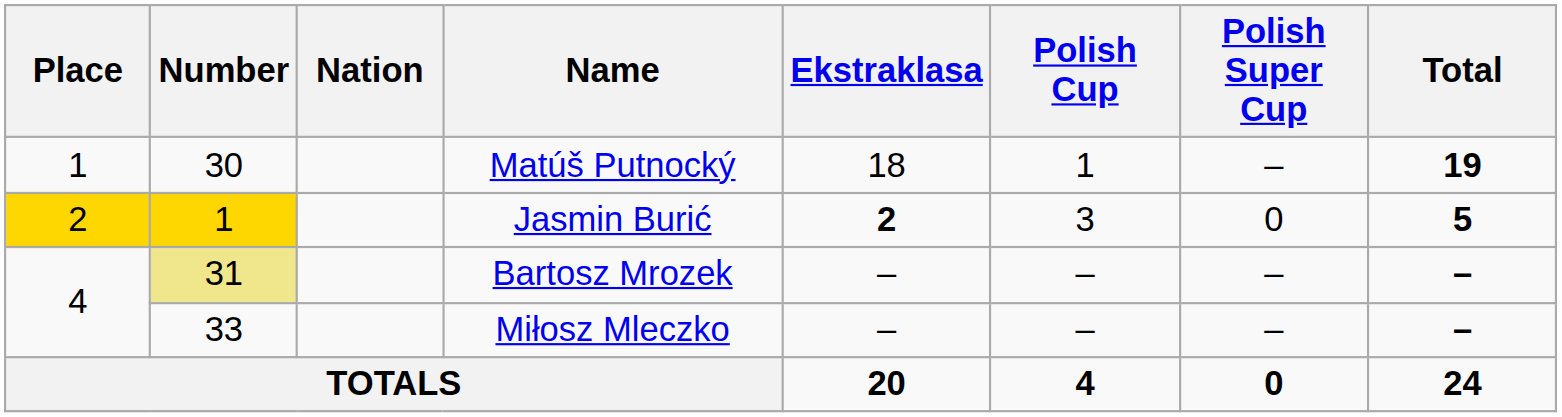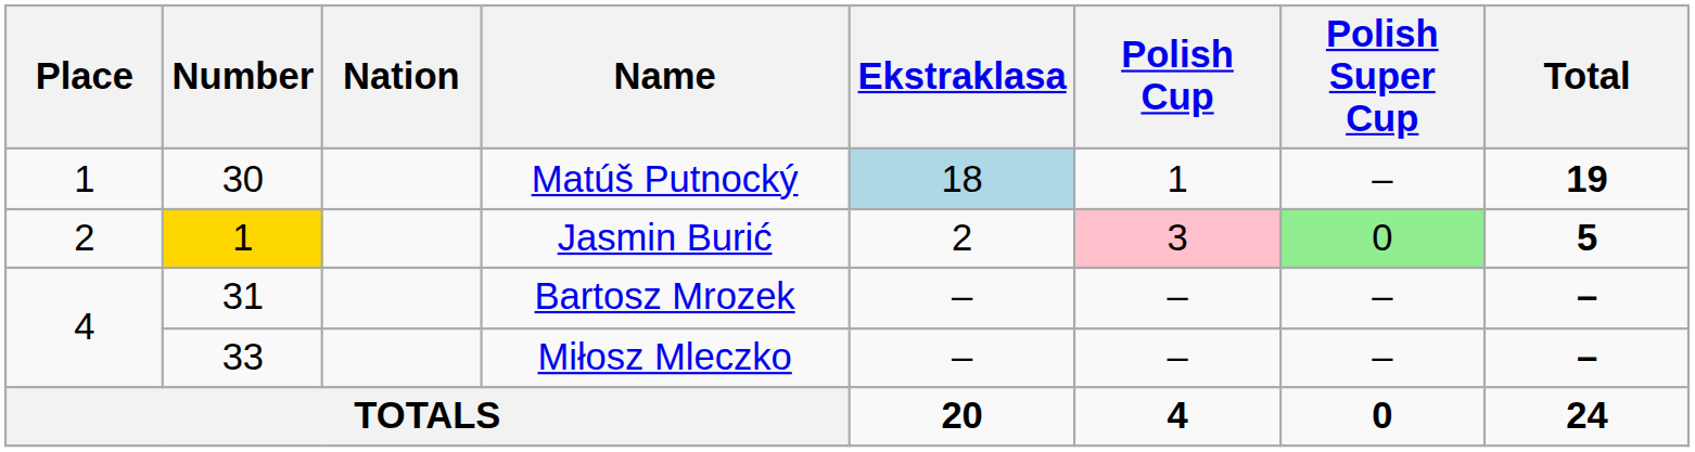Matúš Putnocký | Ekstraklasa: no background -> lightblue background
Jasmin Burić | Place: gold background -> no background
Jasmin Burić | Ekstraklasa: bold -> normal
Jasmin Burić | Polish Cup: no background -> pink background
Jasmin Burić | Polish Super Cup: no background -> lightgreen background
Bartosz Mrozek | Number: khaki background -> no background
